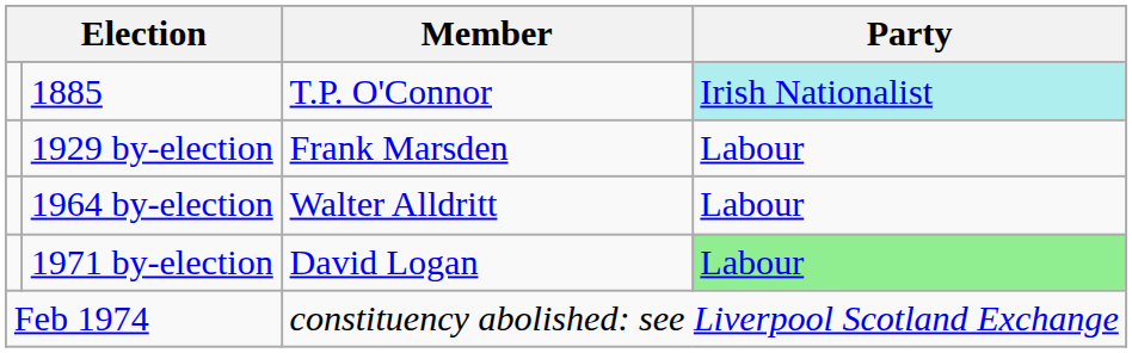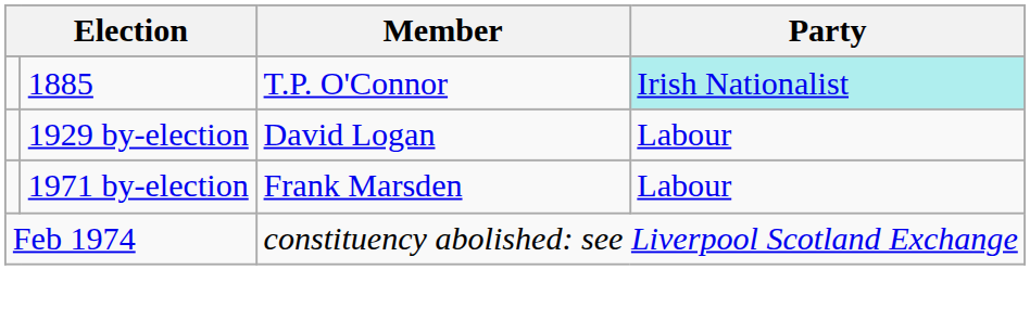1929 by-election | Member: Frank Marsden -> David Logan
- row: 1964 by-election | Walter Alldritt | Labour
1971 by-election | Member: David Logan -> Frank Marsden
1971 by-election | Party: lightgreen background -> no background
